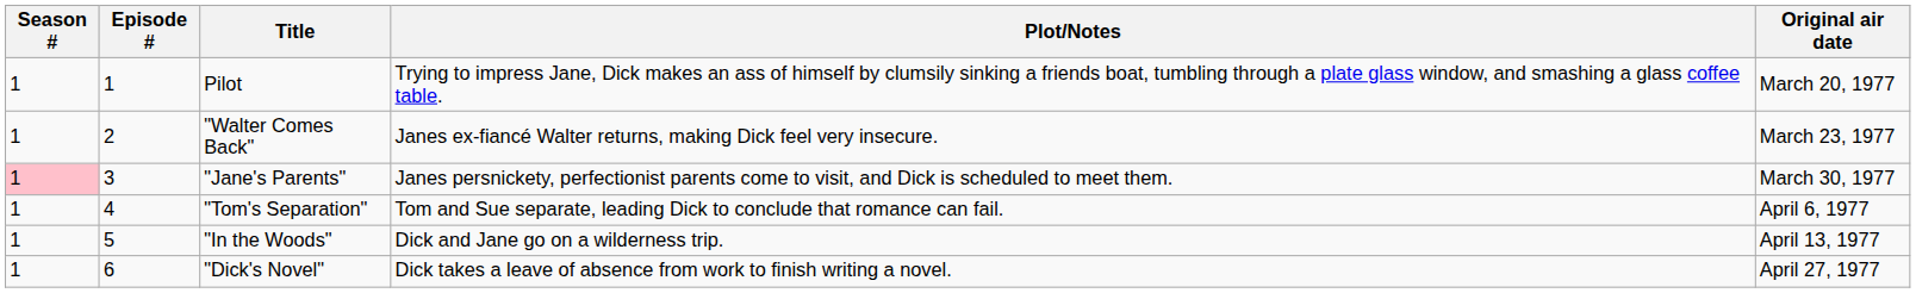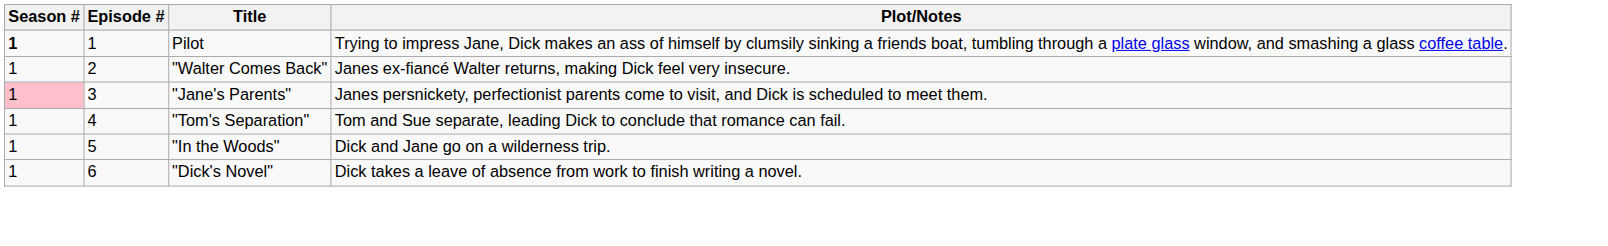- column: Original air date | March 20, 1977 | March 23, 1977 | March 30, 1977 | April 6, 1977 | April 13, 1977 | April 27, 1977
Pilot | Season #: normal -> bold
